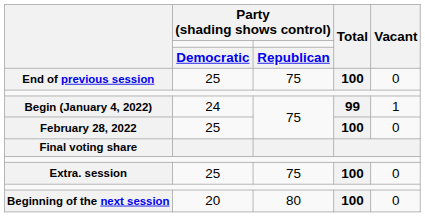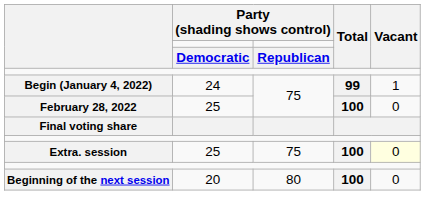- row: End of previous session | 25 | 75 | 100 | 0
Extra. session | Vacant: no background -> lightyellow background
